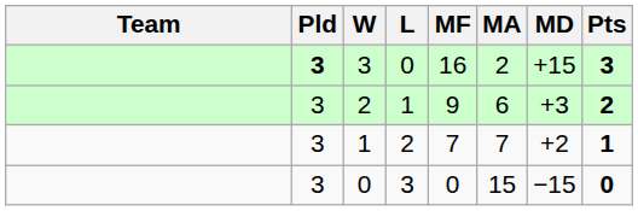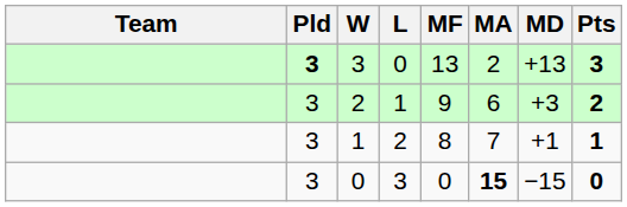row 2 | MF: 16 -> 13
row 2 | MD: +15 -> +13
row 4 | MF: 7 -> 8
row 4 | MD: +2 -> +1
row 5 | MA: normal -> bold
